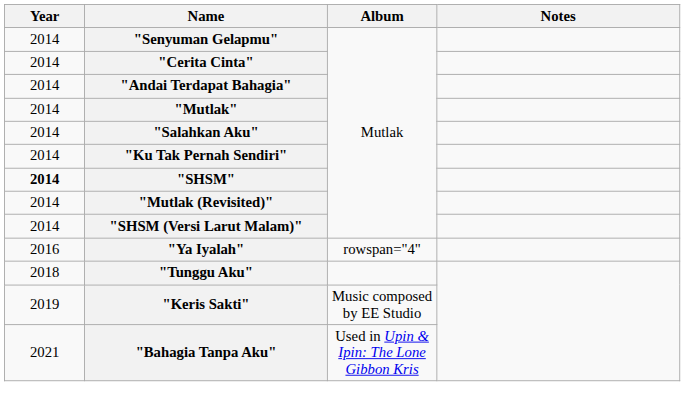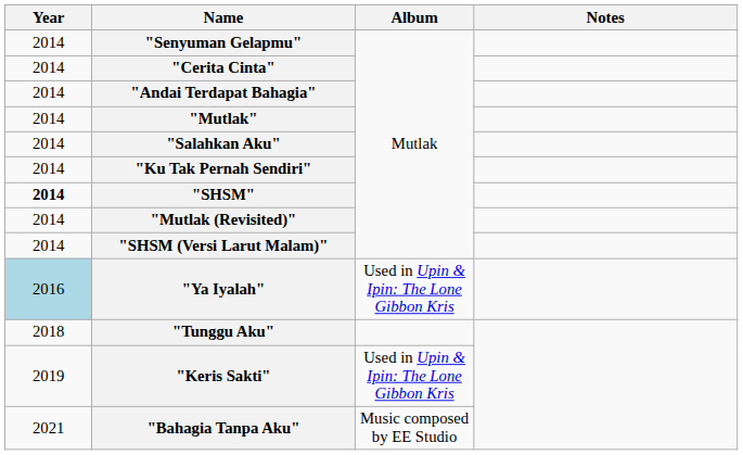"Ya Iyalah" | Year: no background -> lightblue background
"Ya Iyalah" | Album: rowspan="4" -> Used in Upin & Ipin: The Lone Gibbon Kris
"Keris Sakti" | Album: Music composed by EE Studio -> Used in Upin & Ipin: The Lone Gibbon Kris
"Bahagia Tanpa Aku" | Album: Used in Upin & Ipin: The Lone Gibbon Kris -> Music composed by EE Studio
